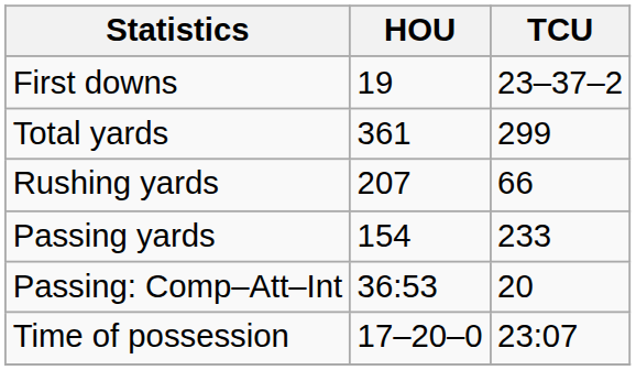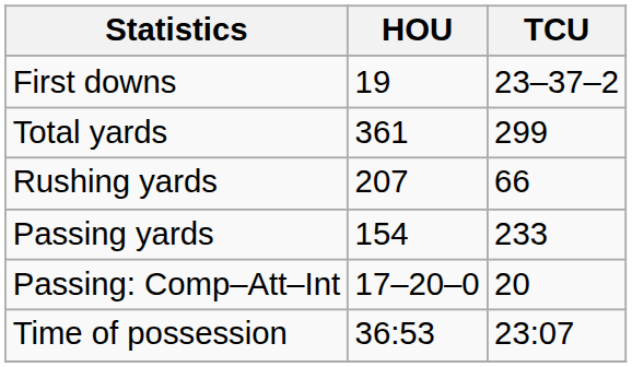Passing: Comp–Att–Int | HOU: 36:53 -> 17–20–0
Time of possession | HOU: 17–20–0 -> 36:53
